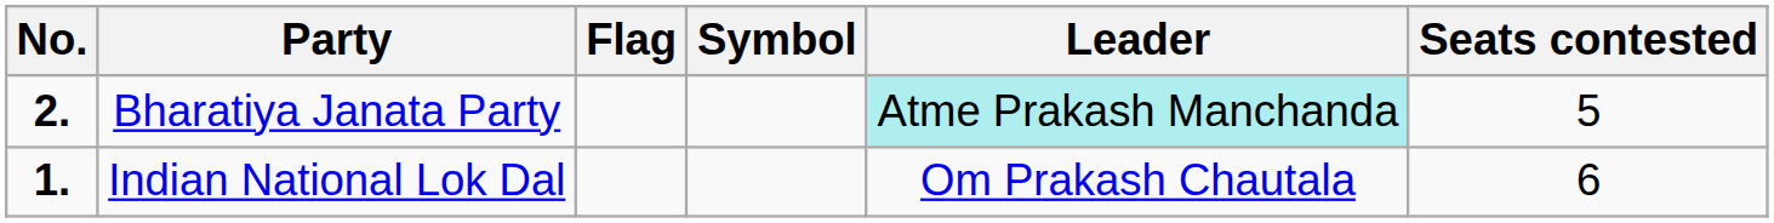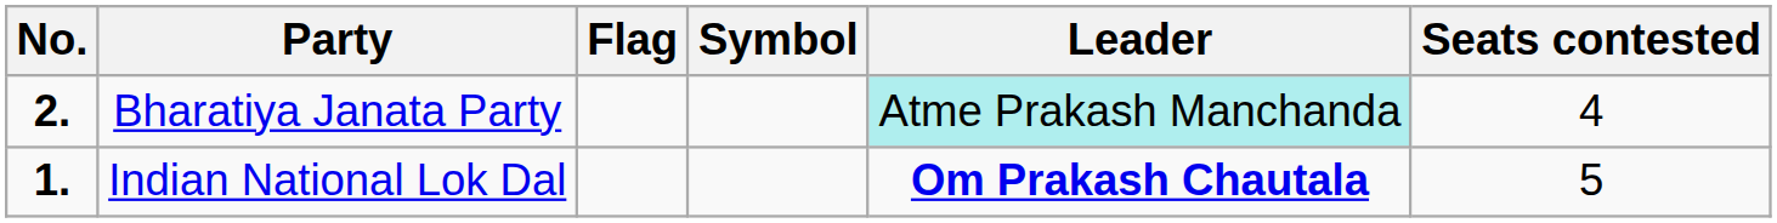Bharatiya Janata Party | Seats contested: 5 -> 4
Indian National Lok Dal | Leader: normal -> bold
Indian National Lok Dal | Seats contested: 6 -> 5
